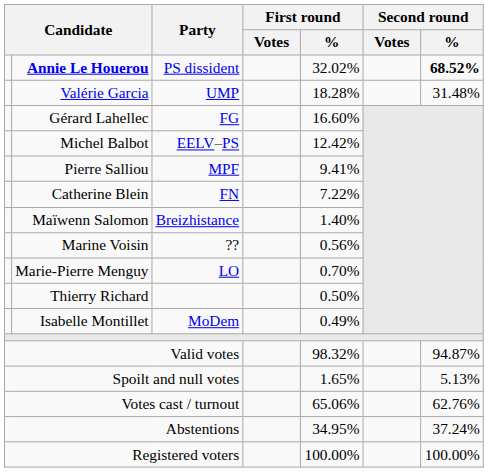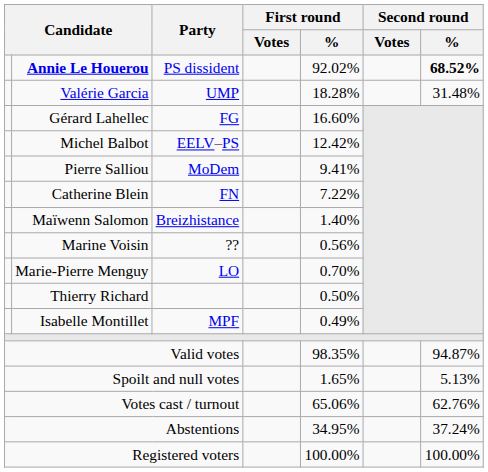Annie Le Houerou | First round / %: 32.02% -> 92.02%
Pierre Salliou | Party: MPF -> MoDem
Isabelle Montillet | Party: MoDem -> MPF
Valid votes | First round / %: 98.32% -> 98.35%
